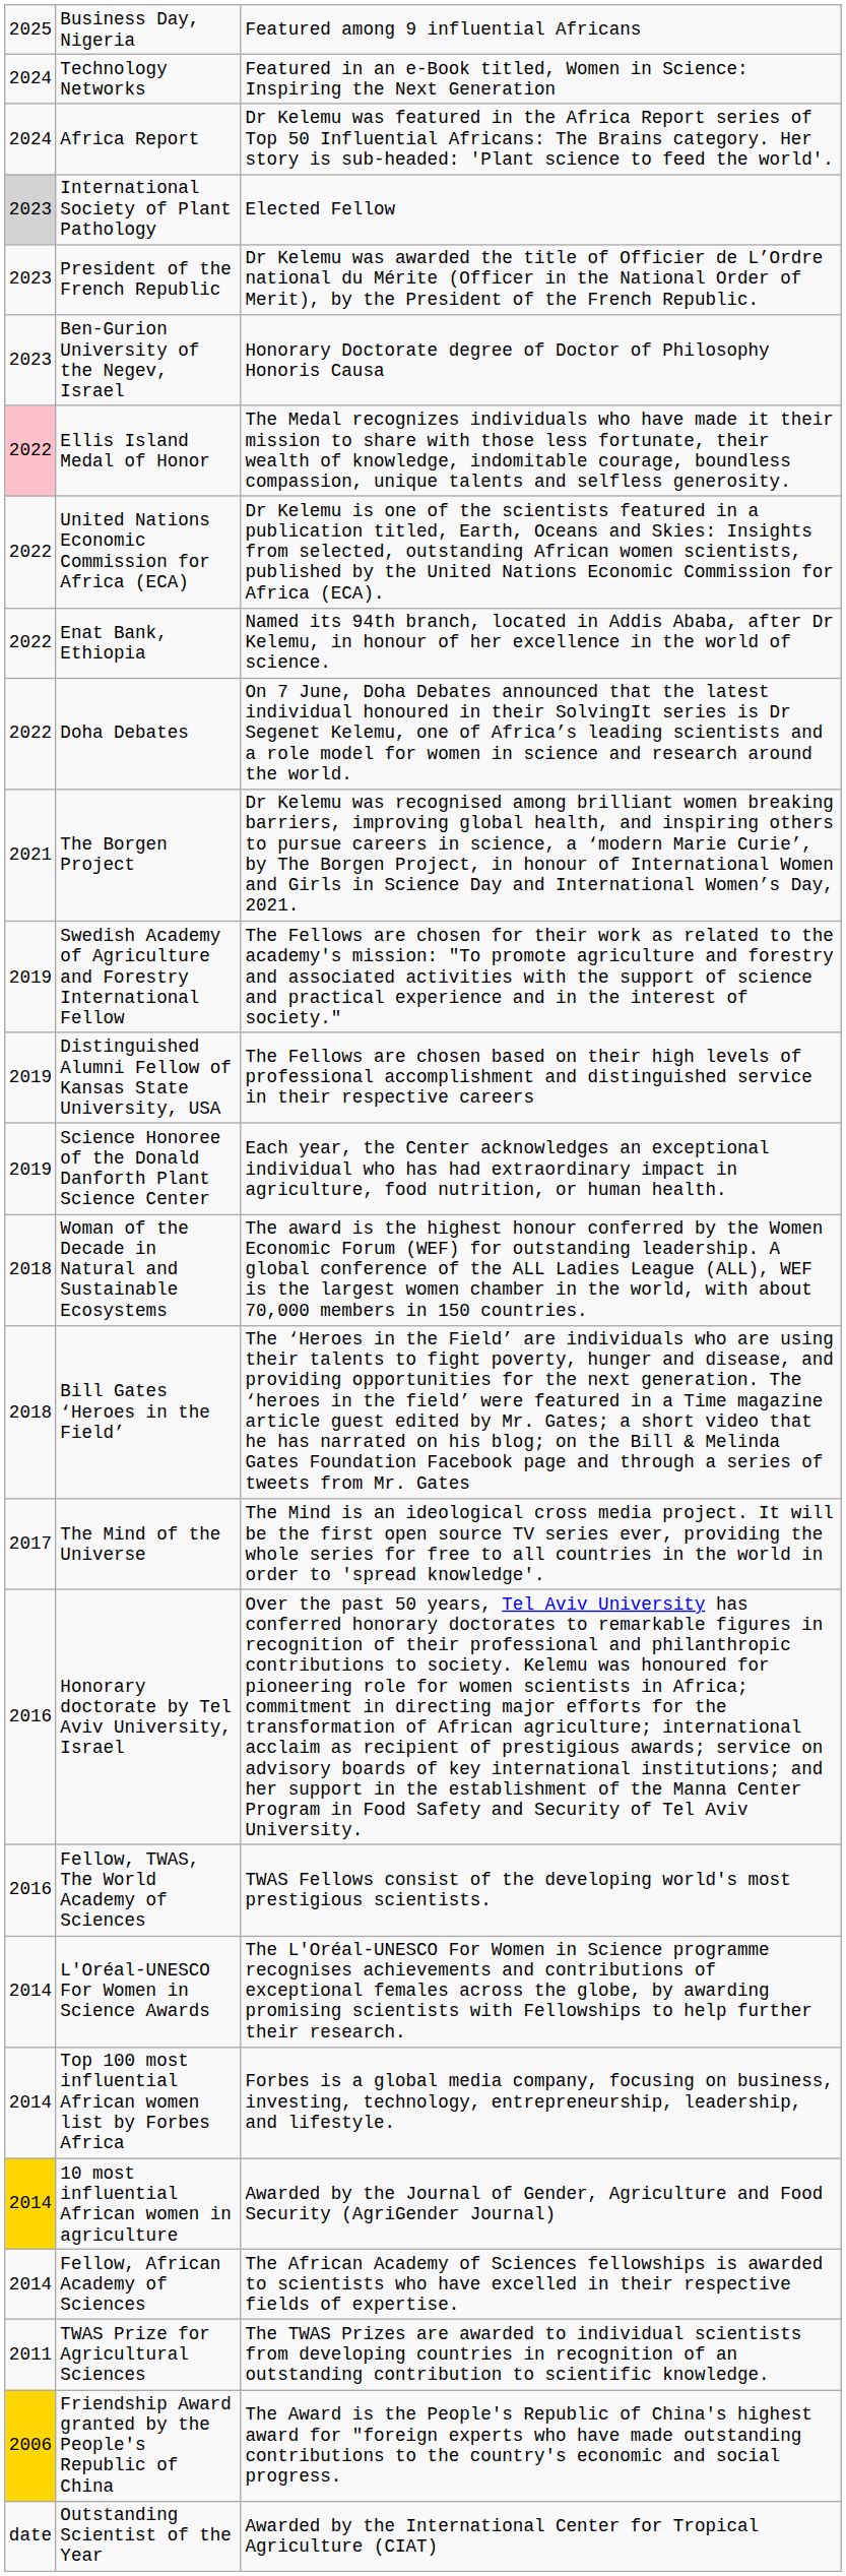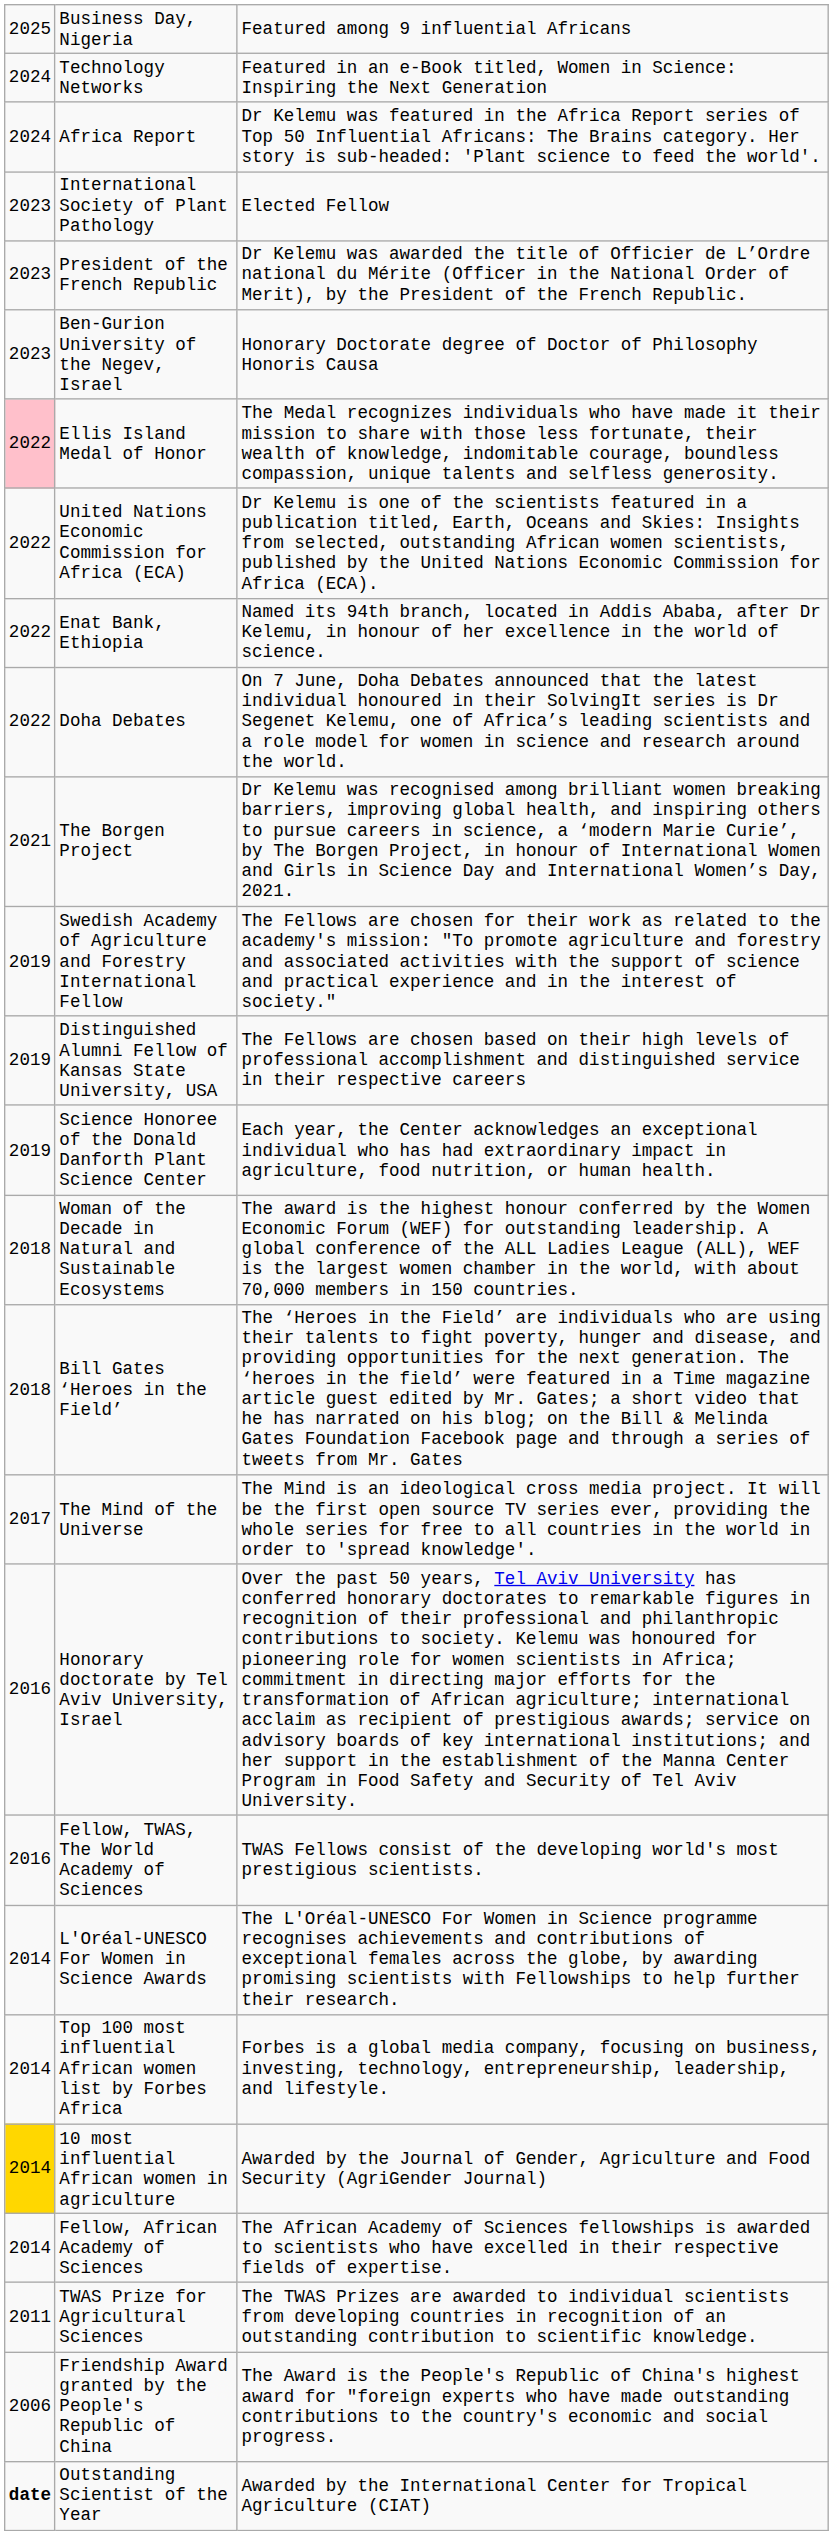International Society of Plant Pathology | column 1: lightgrey background -> no background
Friendship Award granted by the People's Republic of China | column 1: gold background -> no background
Outstanding Scientist of the Year | column 1: normal -> bold
